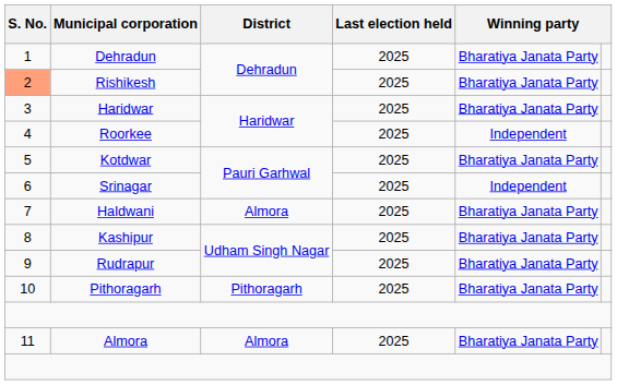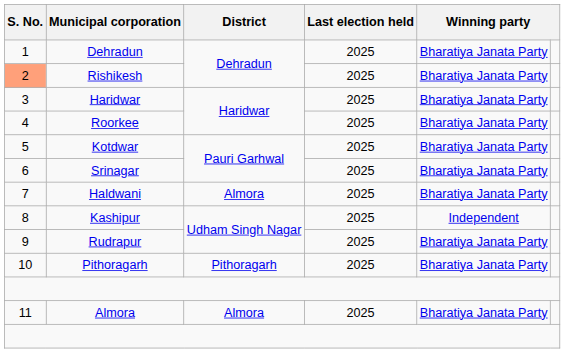Roorkee | column 5: Independent -> Bharatiya Janata Party
Srinagar | column 5: Independent -> Bharatiya Janata Party
Kashipur | column 5: Bharatiya Janata Party -> Independent
